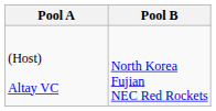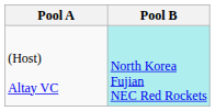(Host) Altay VC | Pool B: no background -> paleturquoise background
